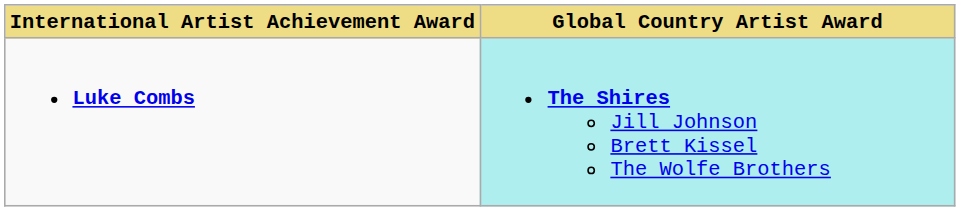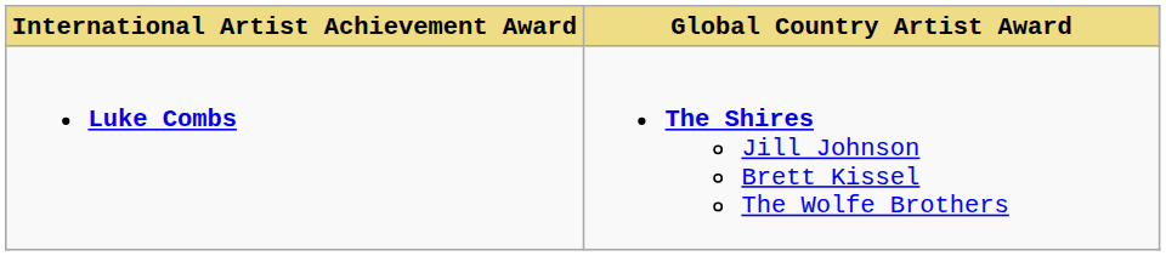Luke Combs | Global Country Artist Award: paleturquoise background -> no background
